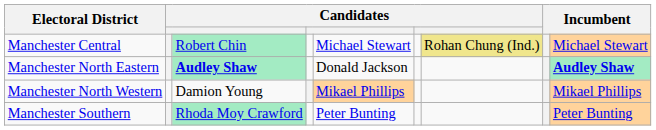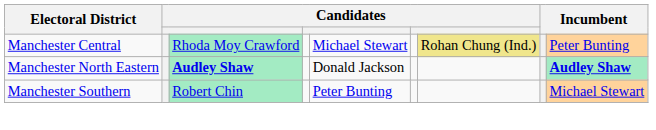Manchester Central | column 3: Robert Chin -> Rhoda Moy Crawford
Manchester Central | column 9: Michael Stewart -> Peter Bunting
- row: Manchester North Western | Damion Young | Mikael Phillips | Mikael Phillips
Manchester Southern | column 3: Rhoda Moy Crawford -> Robert Chin
Manchester Southern | column 9: Peter Bunting -> Michael Stewart
